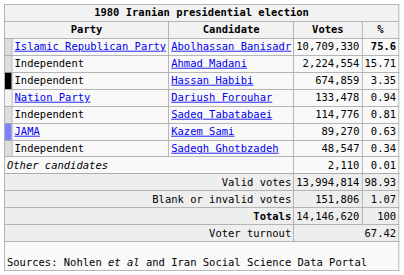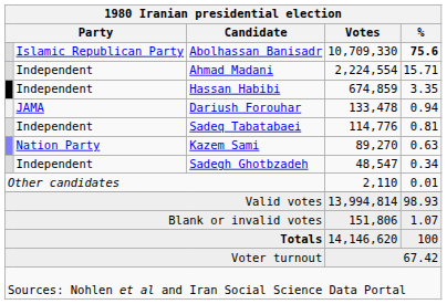Dariush Forouhar | column 2: Nation Party -> JAMA
Kazem Sami | column 2: JAMA -> Nation Party
